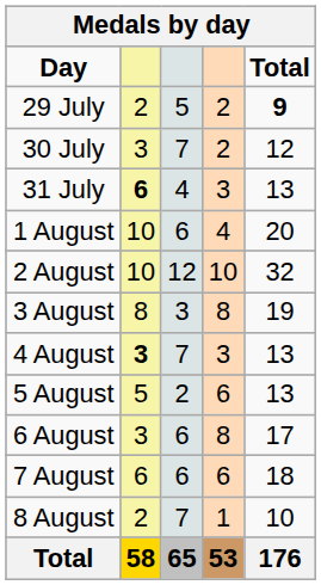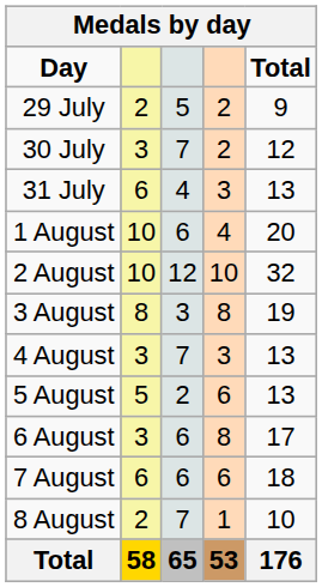29 July | Total: bold -> normal
31 July | column 2: bold -> normal
4 August | column 2: bold -> normal
